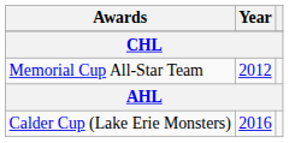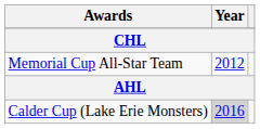Calder Cup (Lake Erie Monsters) | Year: no background -> lightgrey background
